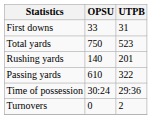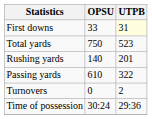First downs | UTPB: no background -> lightyellow background
rows swapped: Turnovers <-> Time of possession
